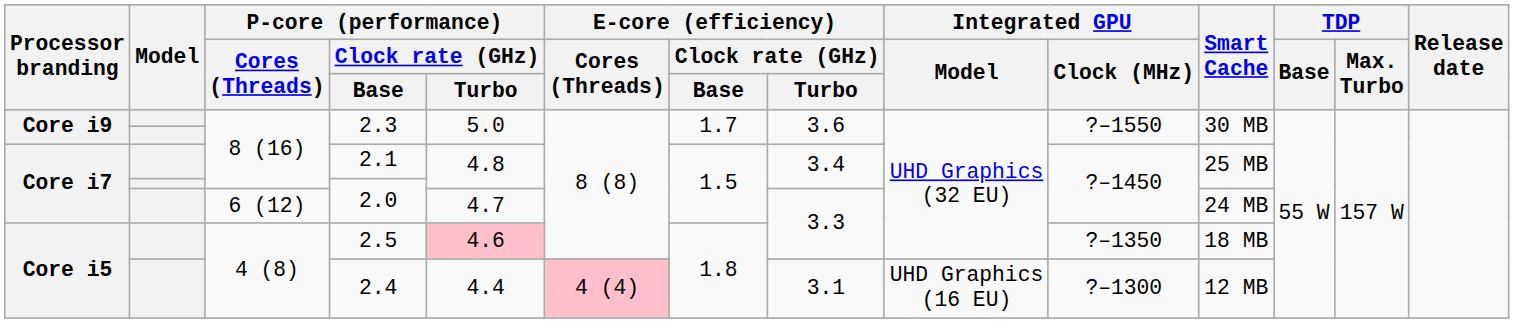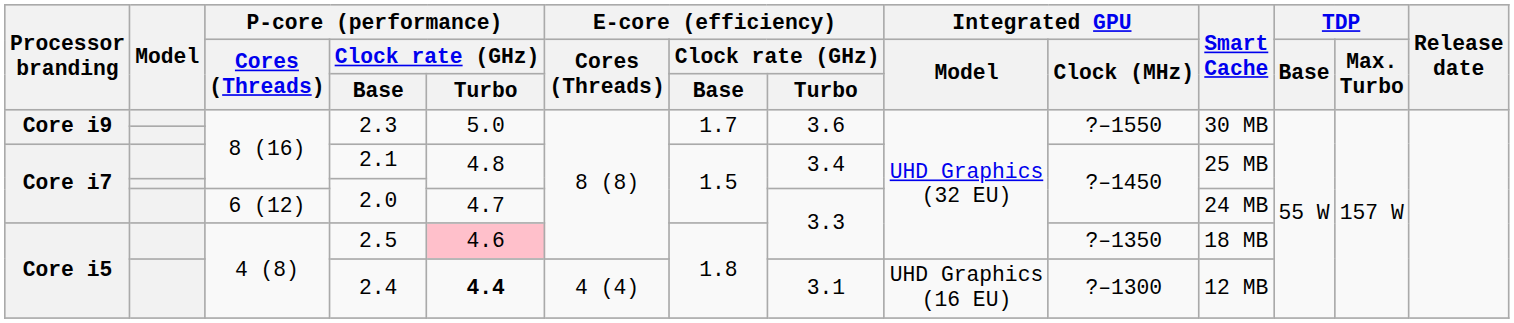2.4 | P-core (performance) / Clock rate (GHz) / Turbo: normal -> bold
2.4 | E-core (efficiency) / Cores (Threads): pink background -> no background
